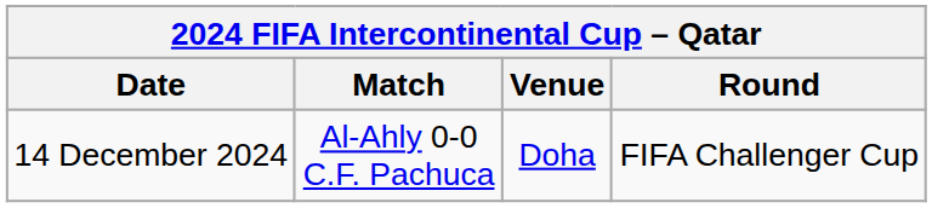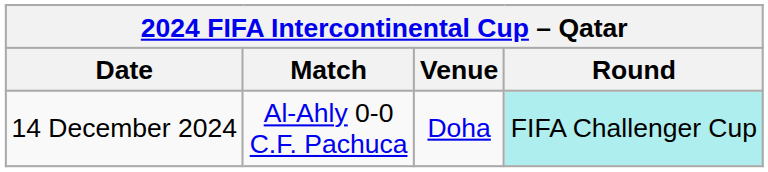14 December 2024 | Round: no background -> paleturquoise background
